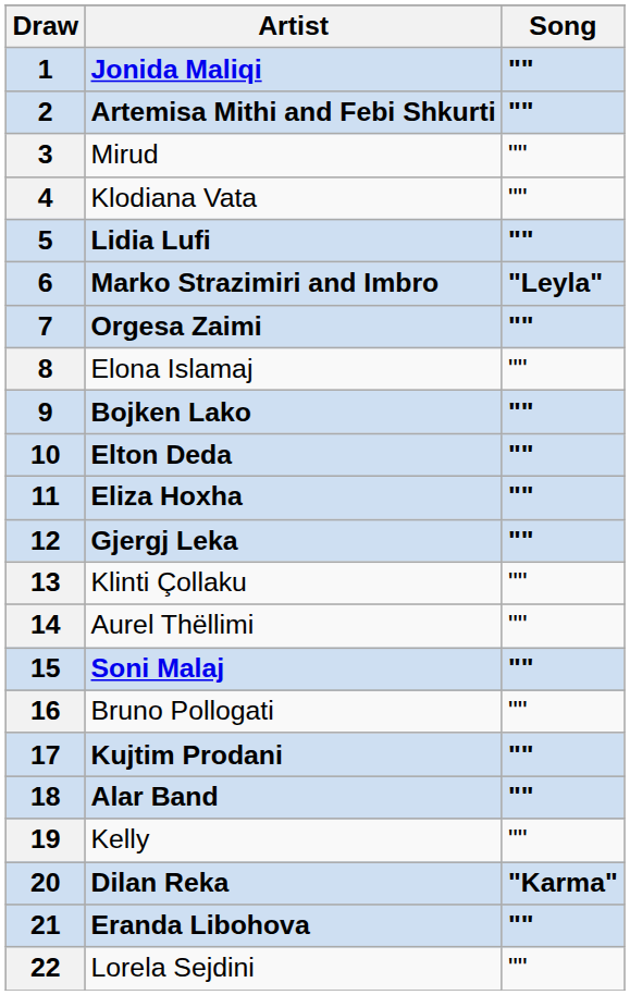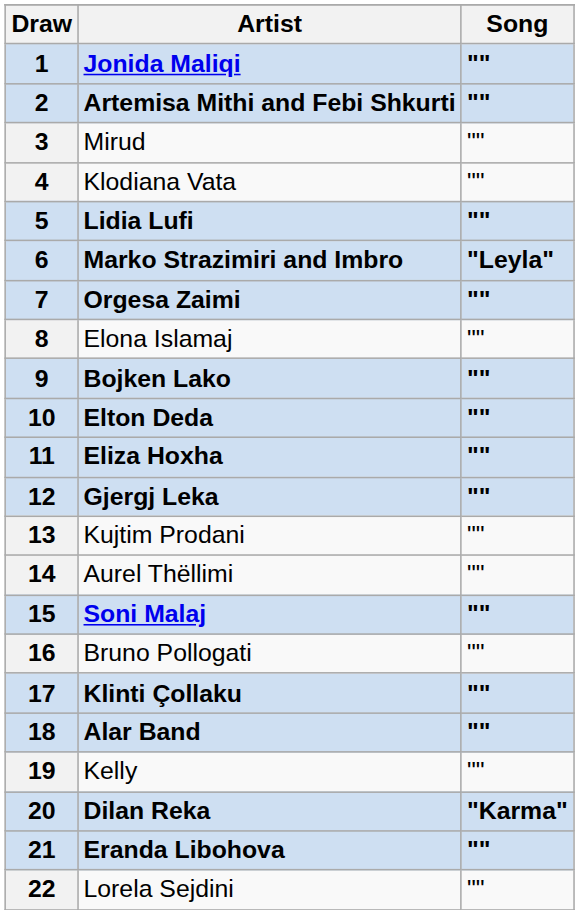13 | Artist: Klinti Çollaku -> Kujtim Prodani
17 | Artist: Kujtim Prodani -> Klinti Çollaku
